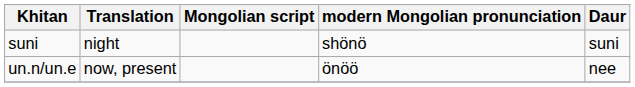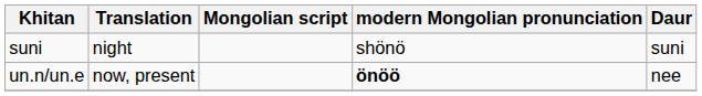un.n/un.e | modern Mongolian pronunciation: normal -> bold
